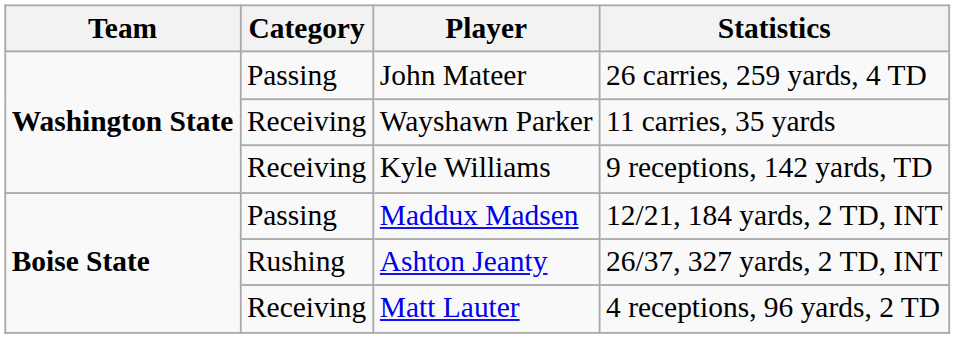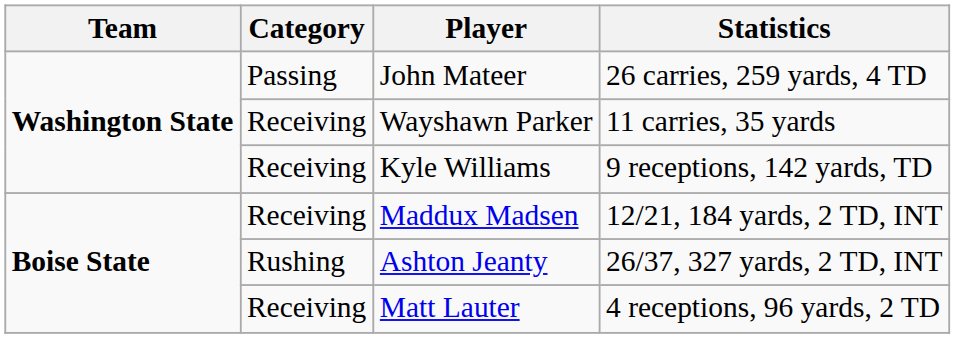Maddux Madsen | Category: Passing -> Receiving
